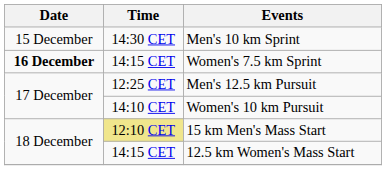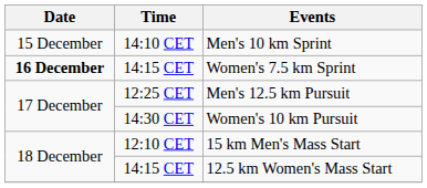Men's 10 km Sprint | Time: 14:30 CET -> 14:10 CET
Women's 10 km Pursuit | Time: 14:10 CET -> 14:30 CET
15 km Men's Mass Start | Time: khaki background -> no background
